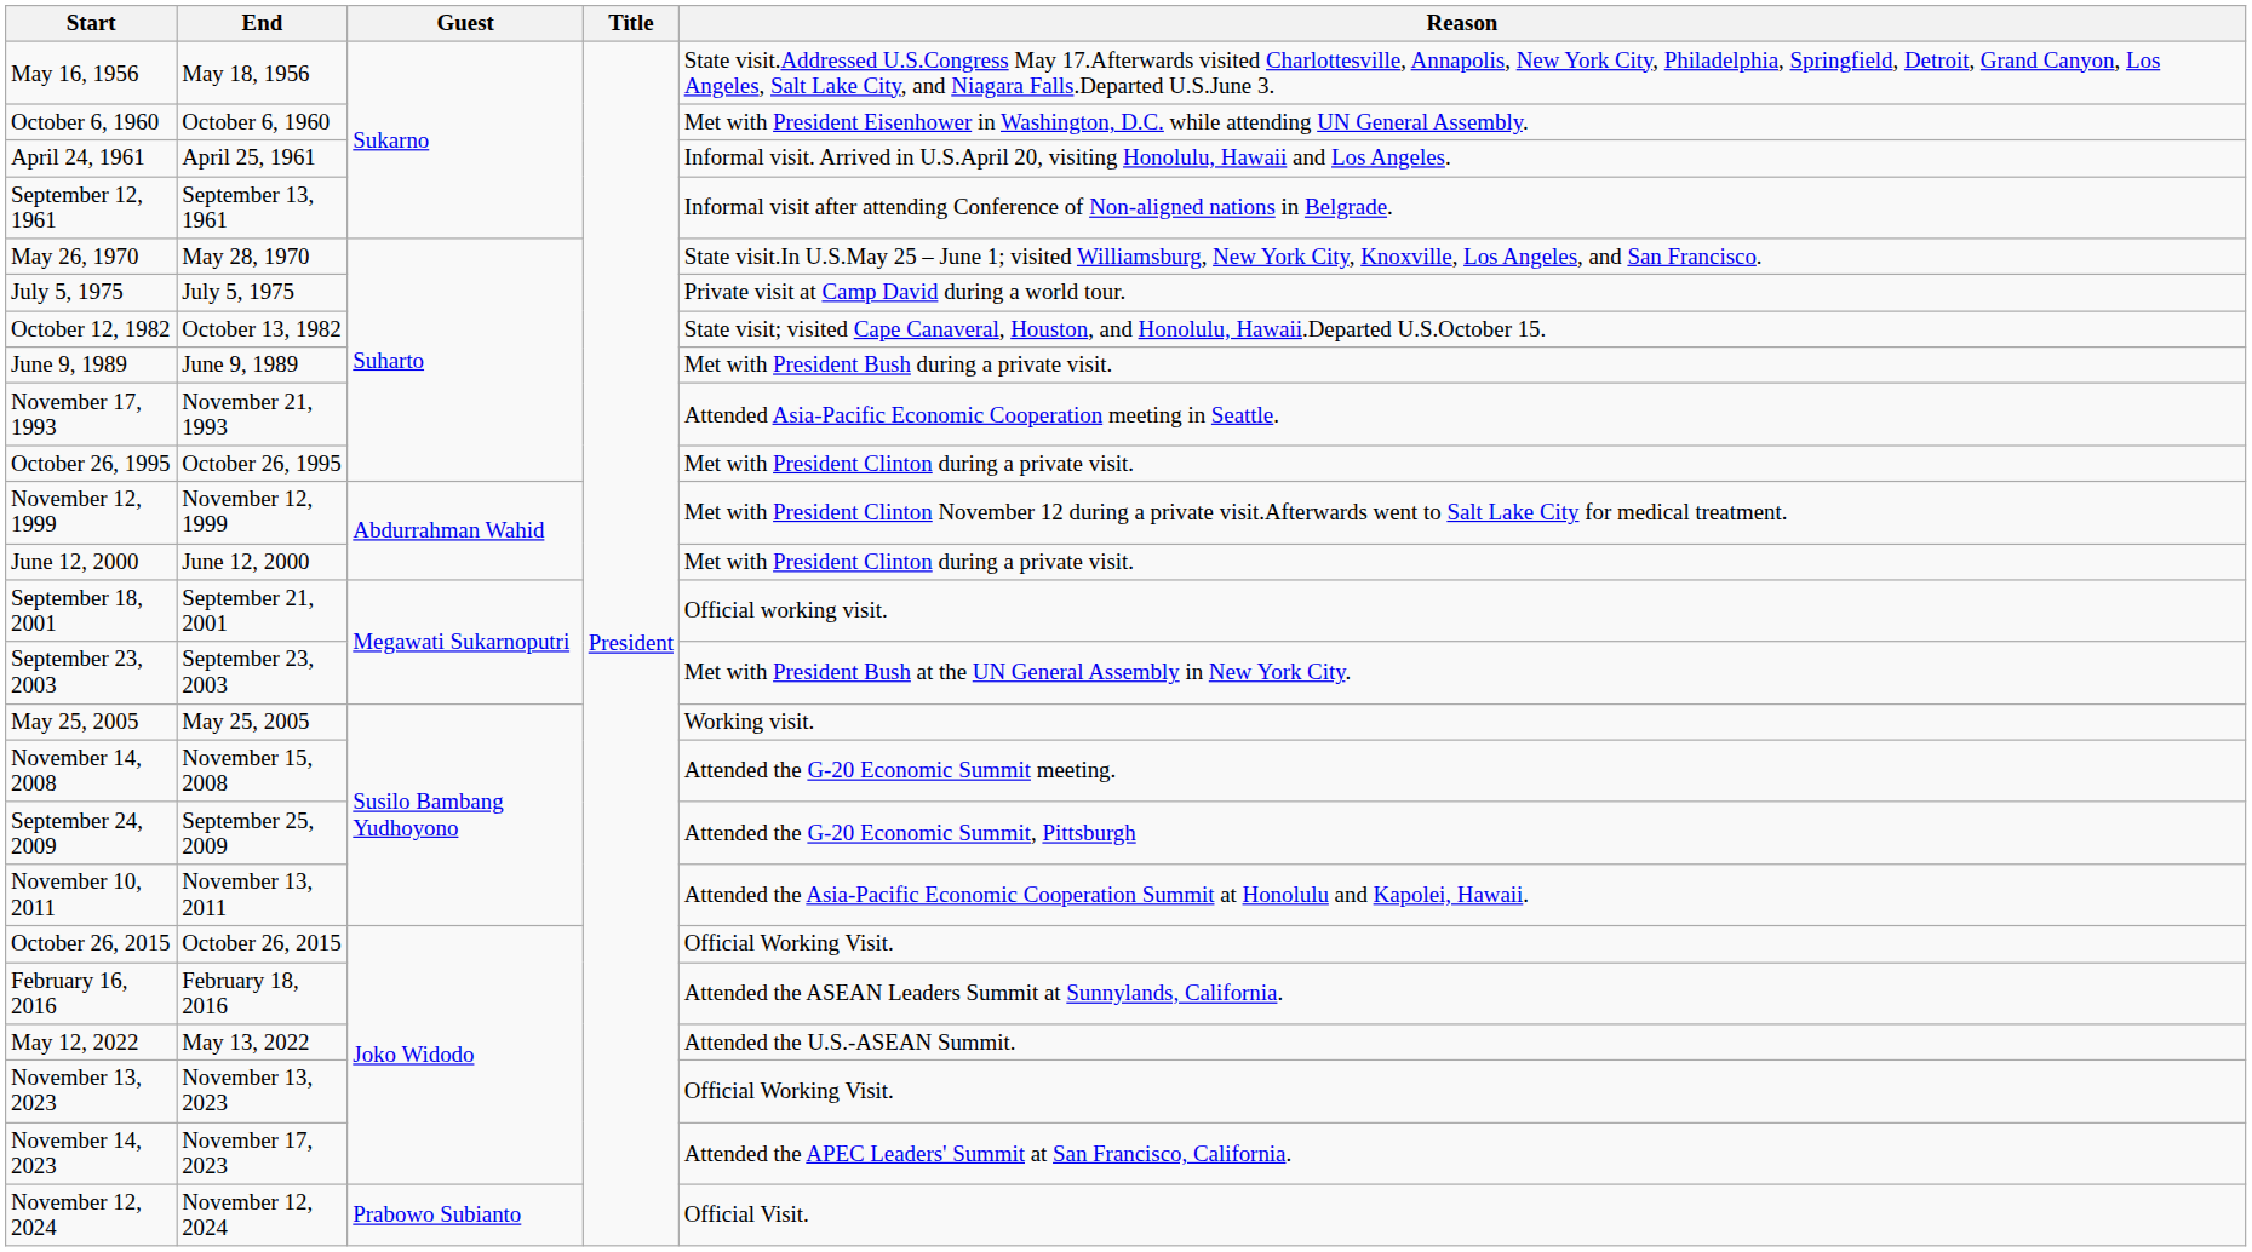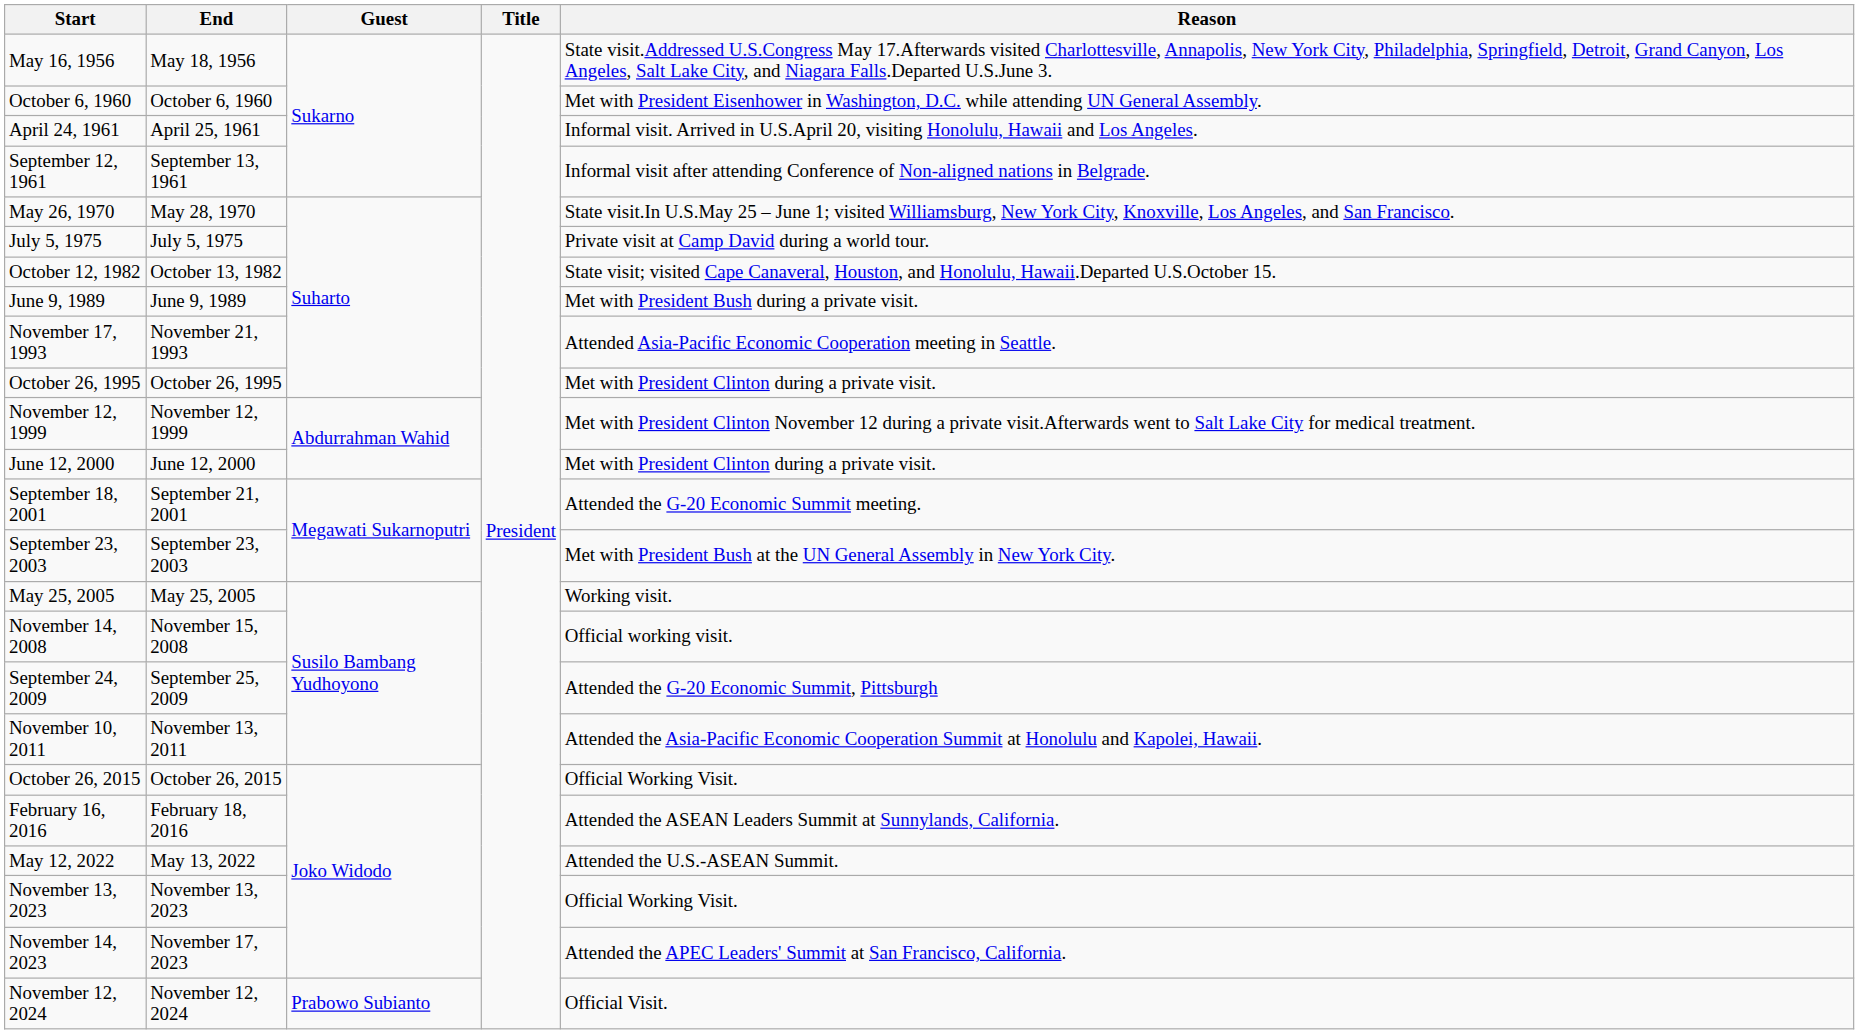September 18, 2001 | Reason: Official working visit. -> Attended the G-20 Economic Summit meeting.
November 14, 2008 | Reason: Attended the G-20 Economic Summit meeting. -> Official working visit.
